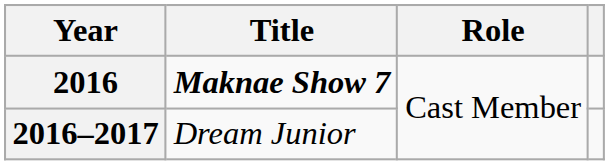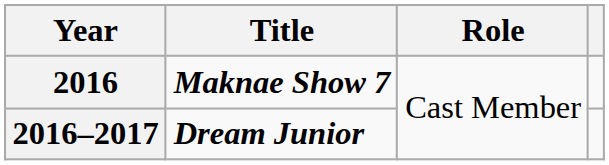2016–2017 | Title: normal -> bold
